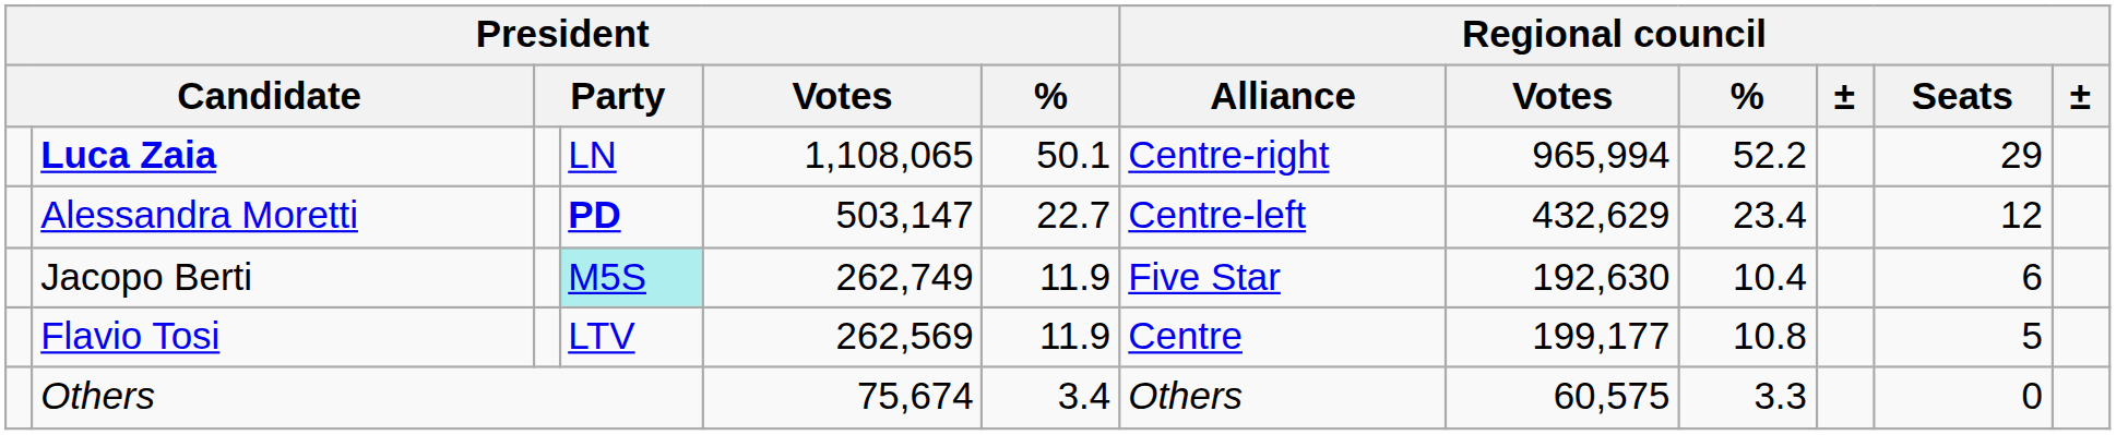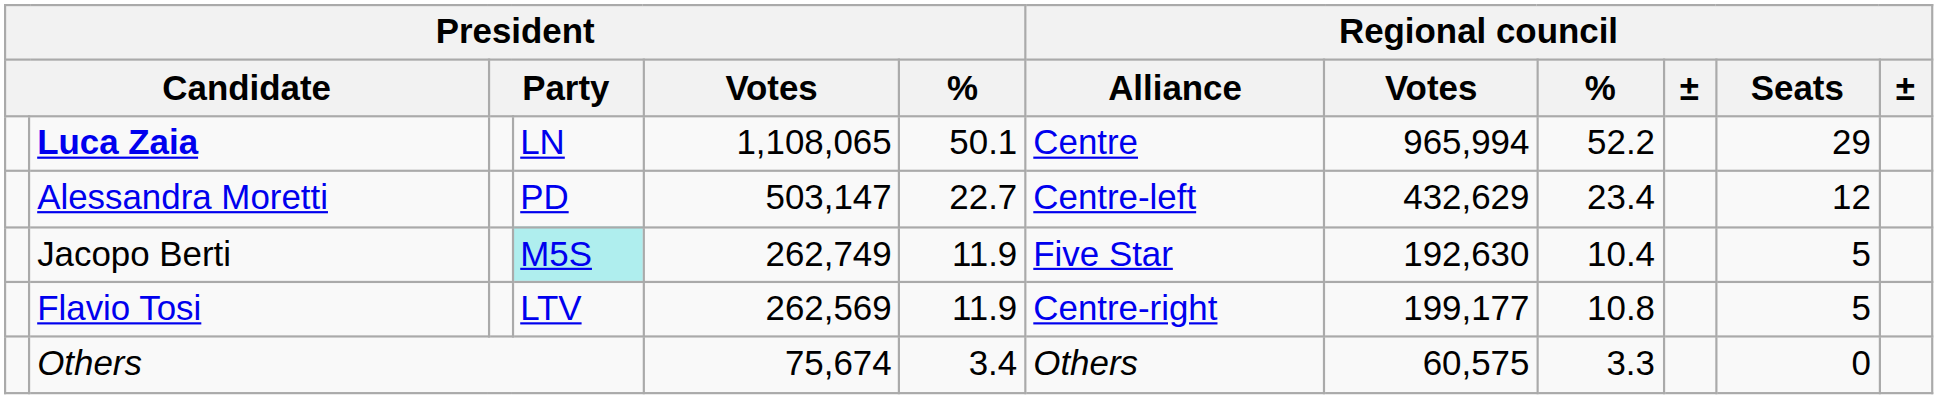Luca Zaia | Regional council / Alliance: Centre-right -> Centre
Alessandra Moretti | column 4: bold -> normal
Jacopo Berti | Regional council / Seats: 6 -> 5
Flavio Tosi | Regional council / Alliance: Centre -> Centre-right
